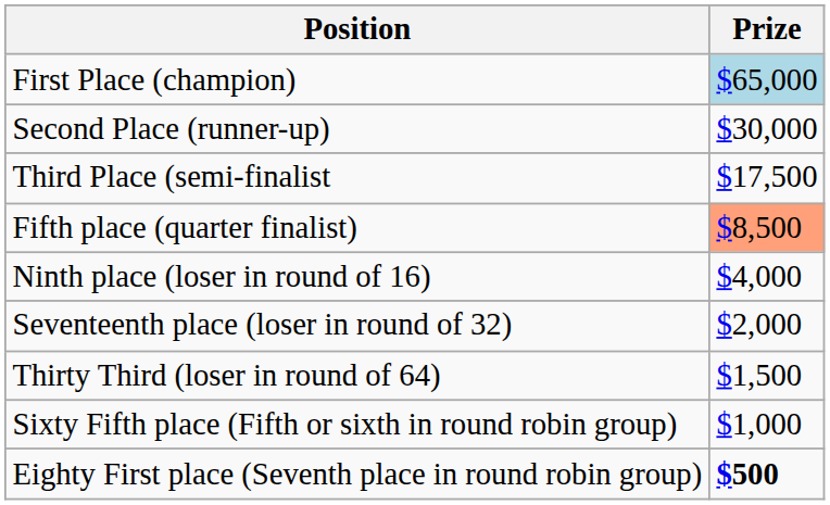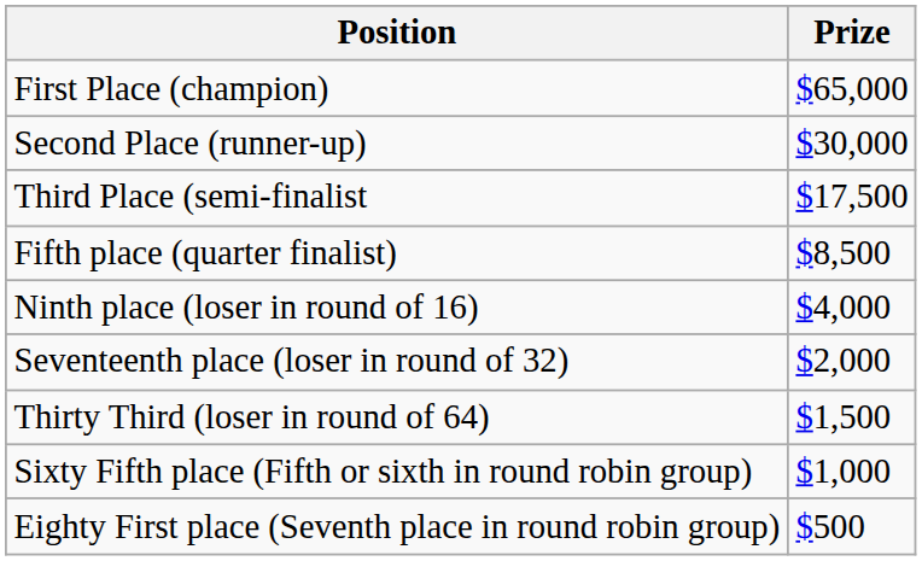First Place (champion) | Prize: lightblue background -> no background
Fifth place (quarter finalist) | Prize: lightsalmon background -> no background
Eighty First place (Seventh place in round robin group) | Prize: bold -> normal
